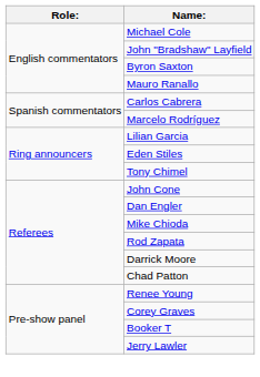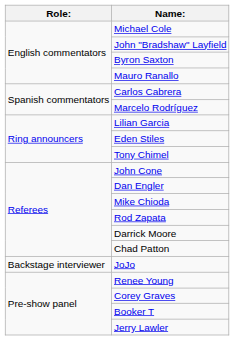+ row: Backstage interviewer | JoJo
